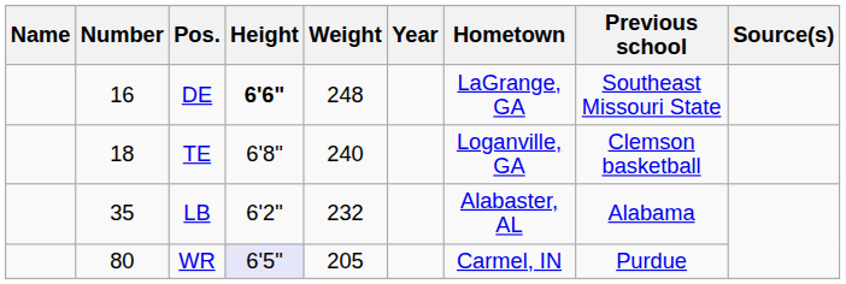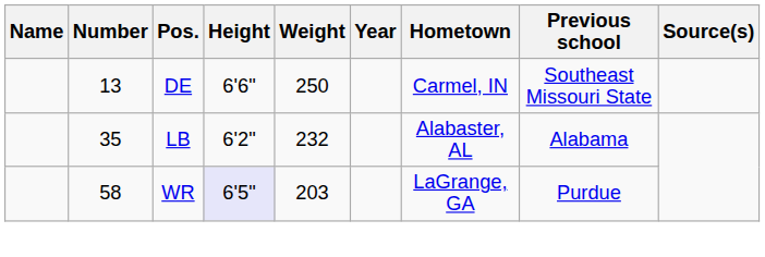DE | Number: 16 -> 13
DE | Height: bold -> normal
DE | Weight: 248 -> 250
DE | Hometown: LaGrange, GA -> Carmel, IN
- row: 18 | TE | 6'8" | 240 | Loganville, GA | Clemson basketball
WR | Number: 80 -> 58
WR | Weight: 205 -> 203
WR | Hometown: Carmel, IN -> LaGrange, GA
